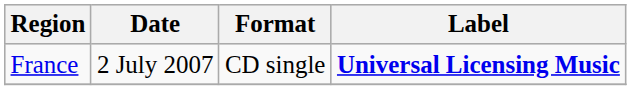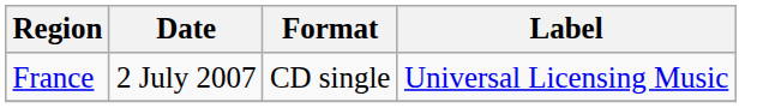France | Label: bold -> normal
